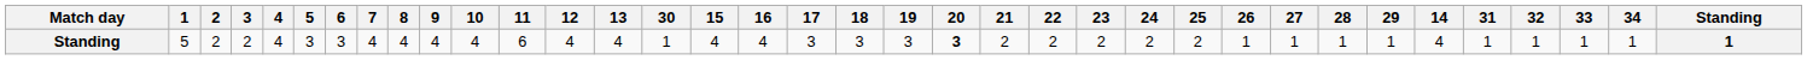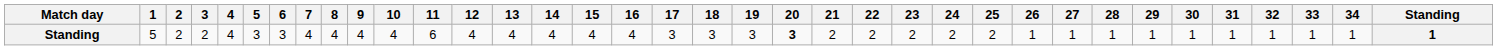columns swapped: 14 <-> 30
